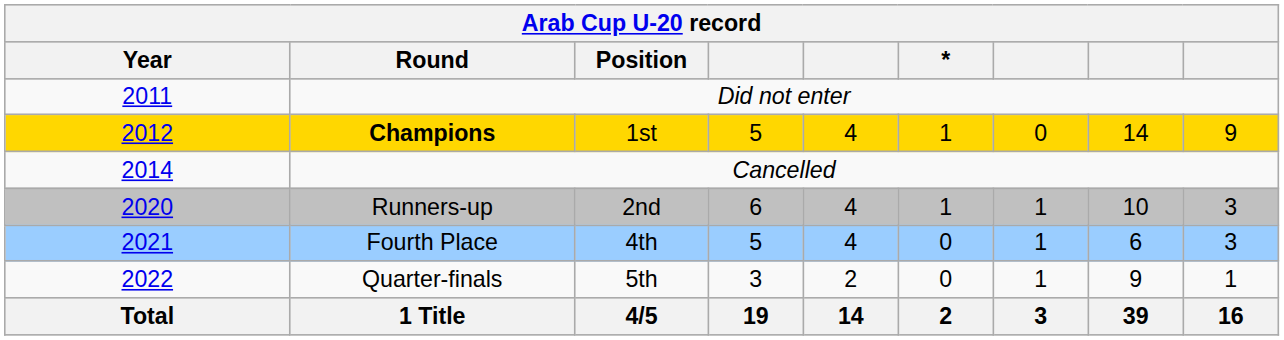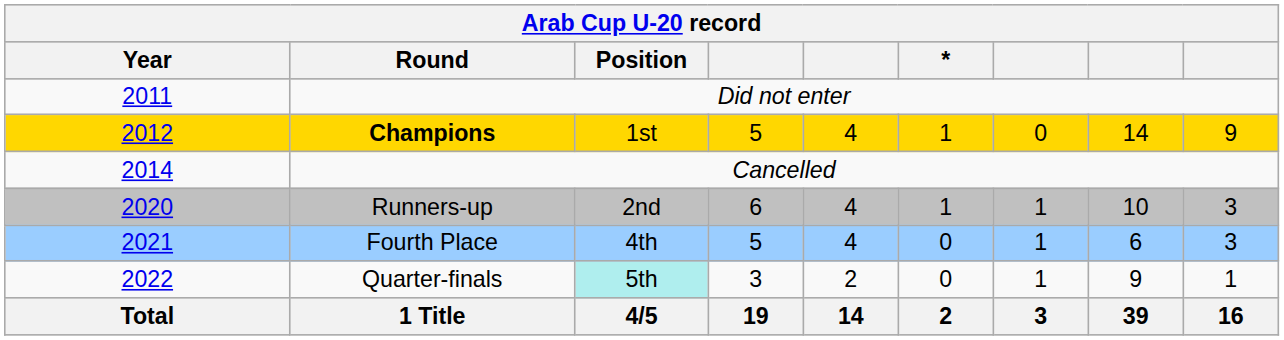Quarter-finals | Position: no background -> paleturquoise background
